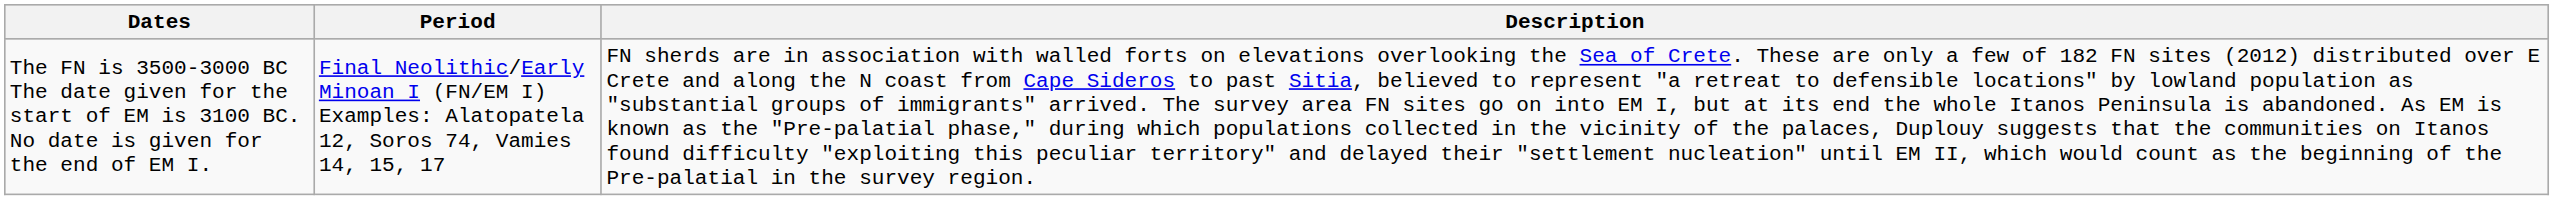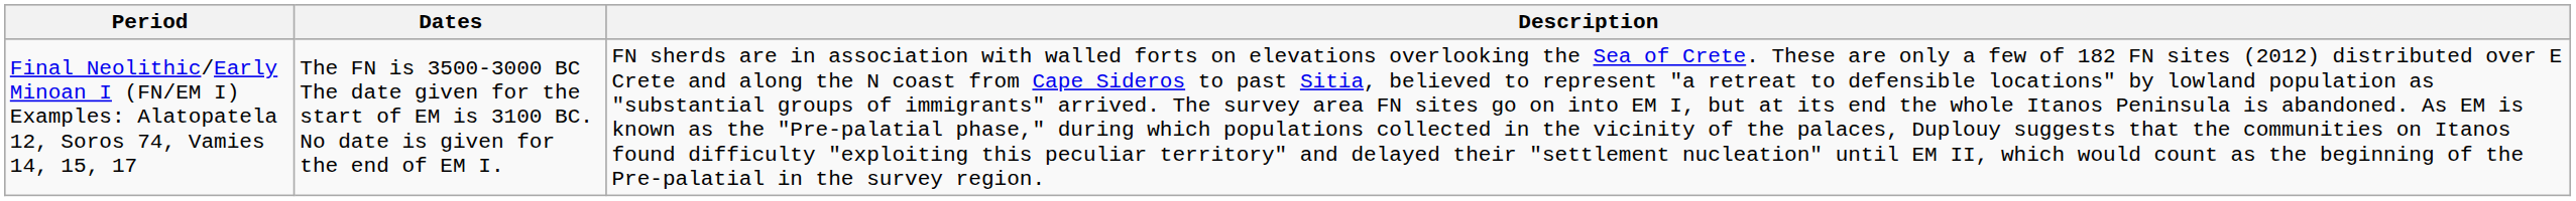columns swapped: Period <-> Dates
